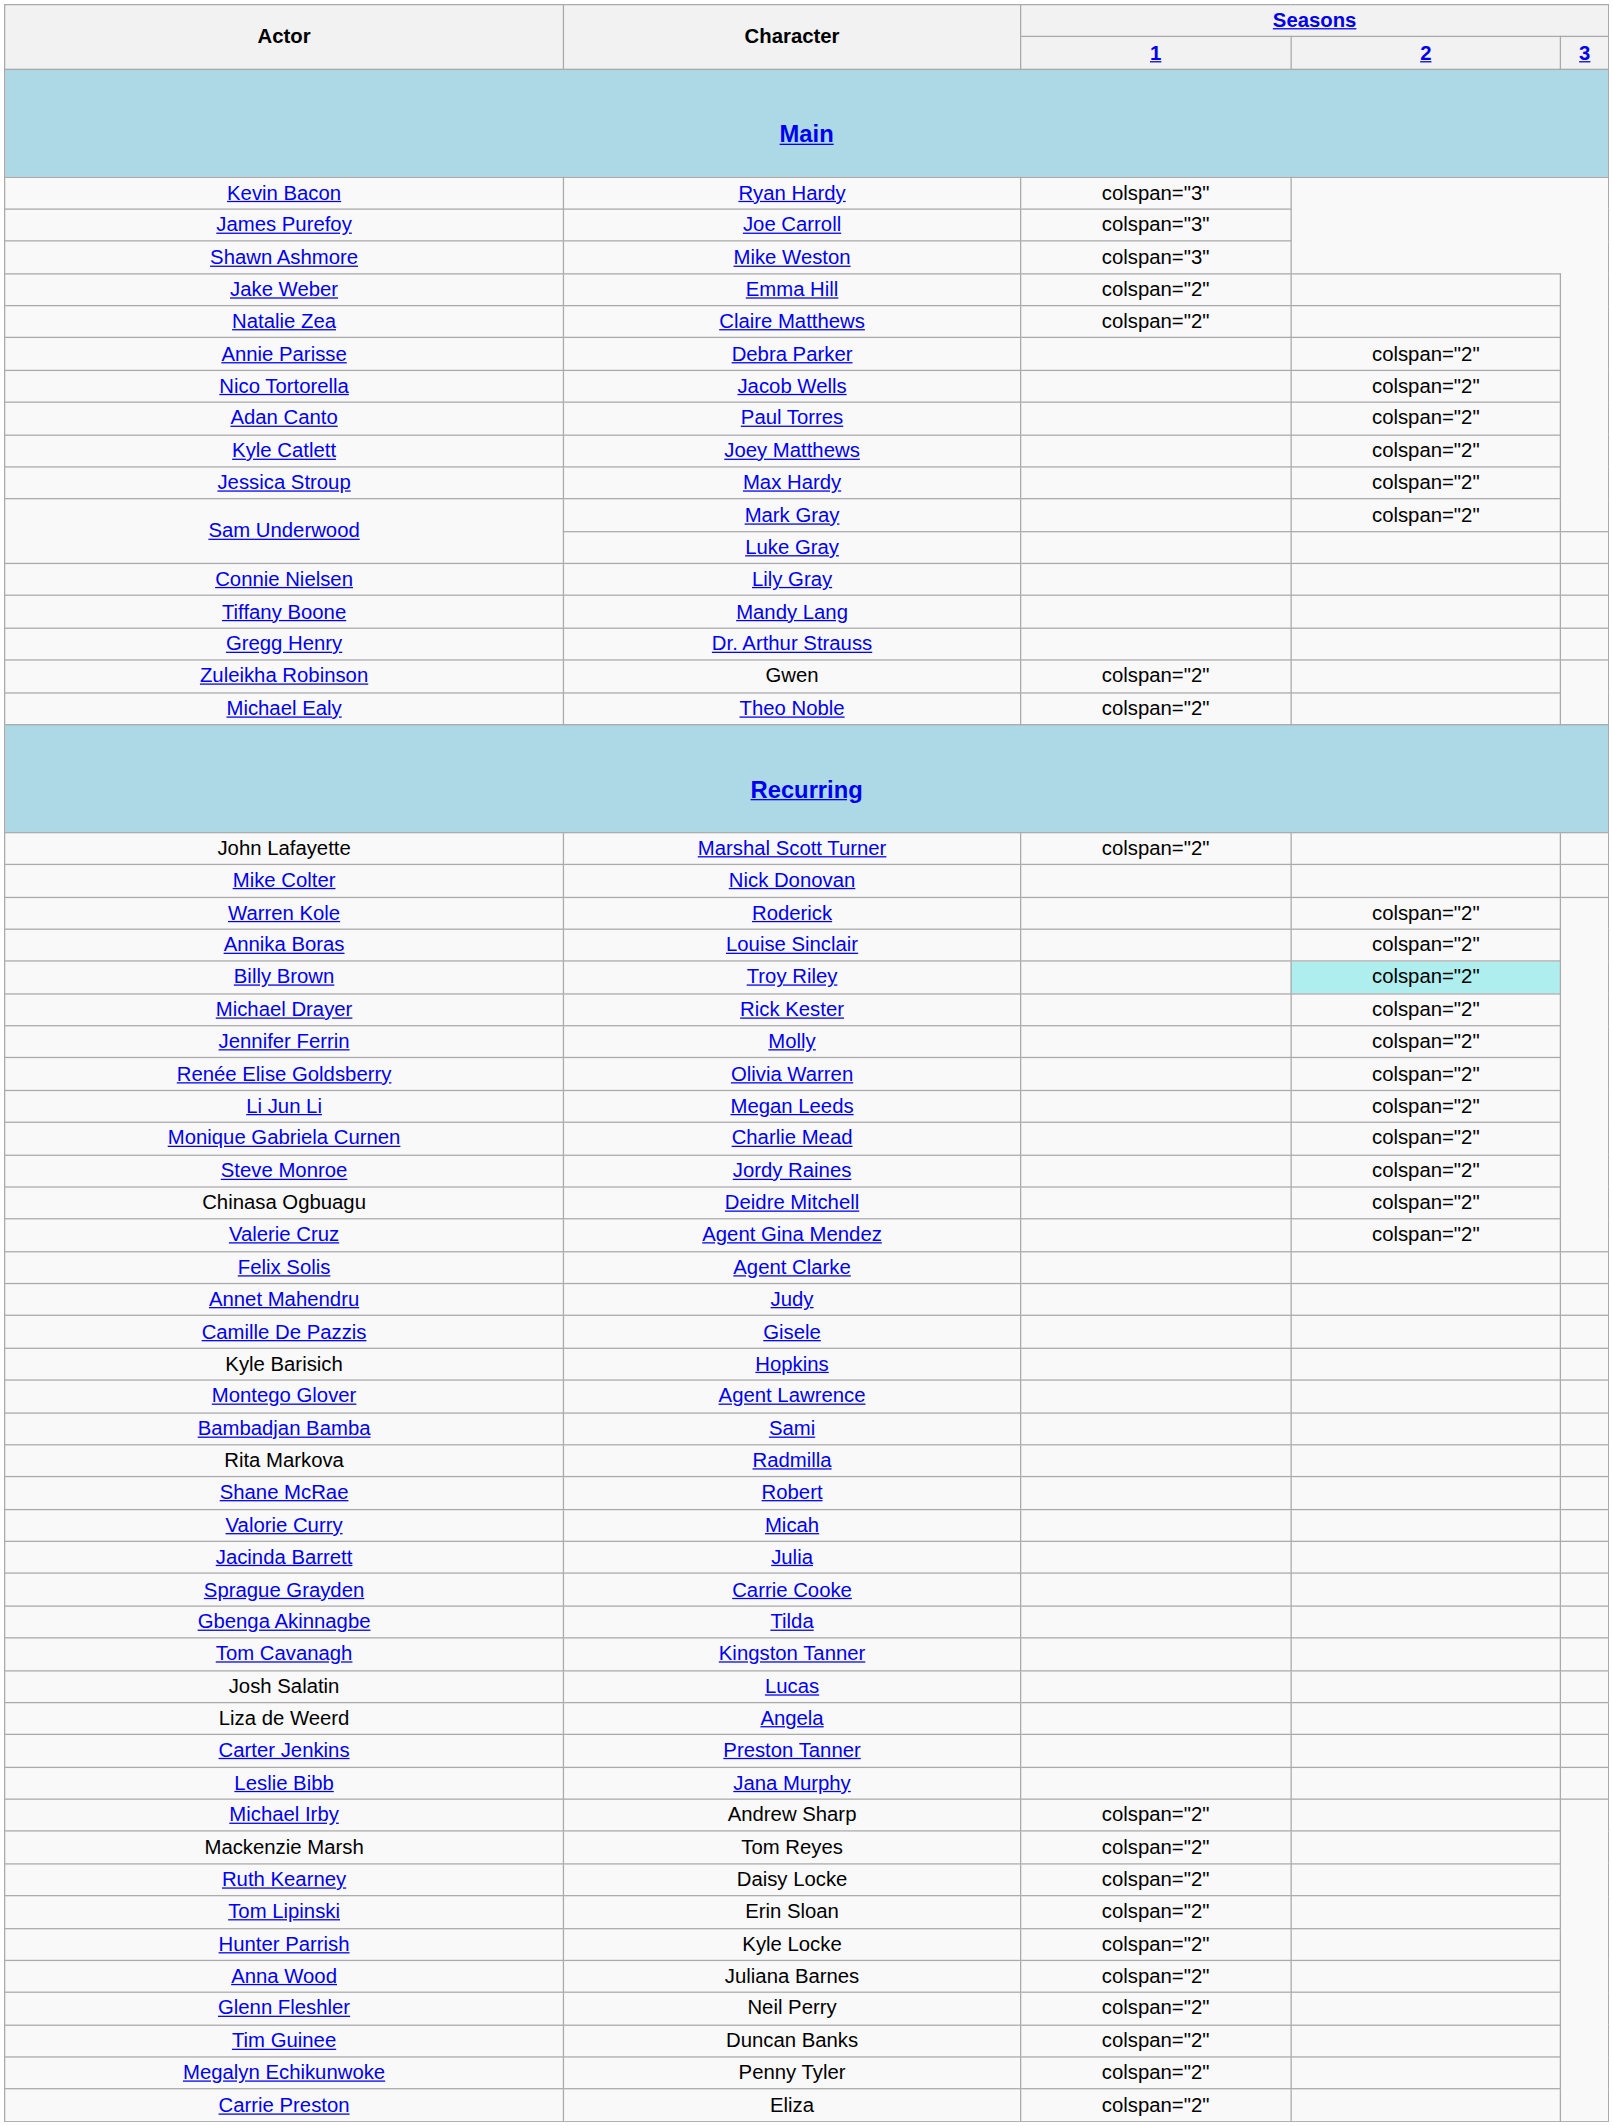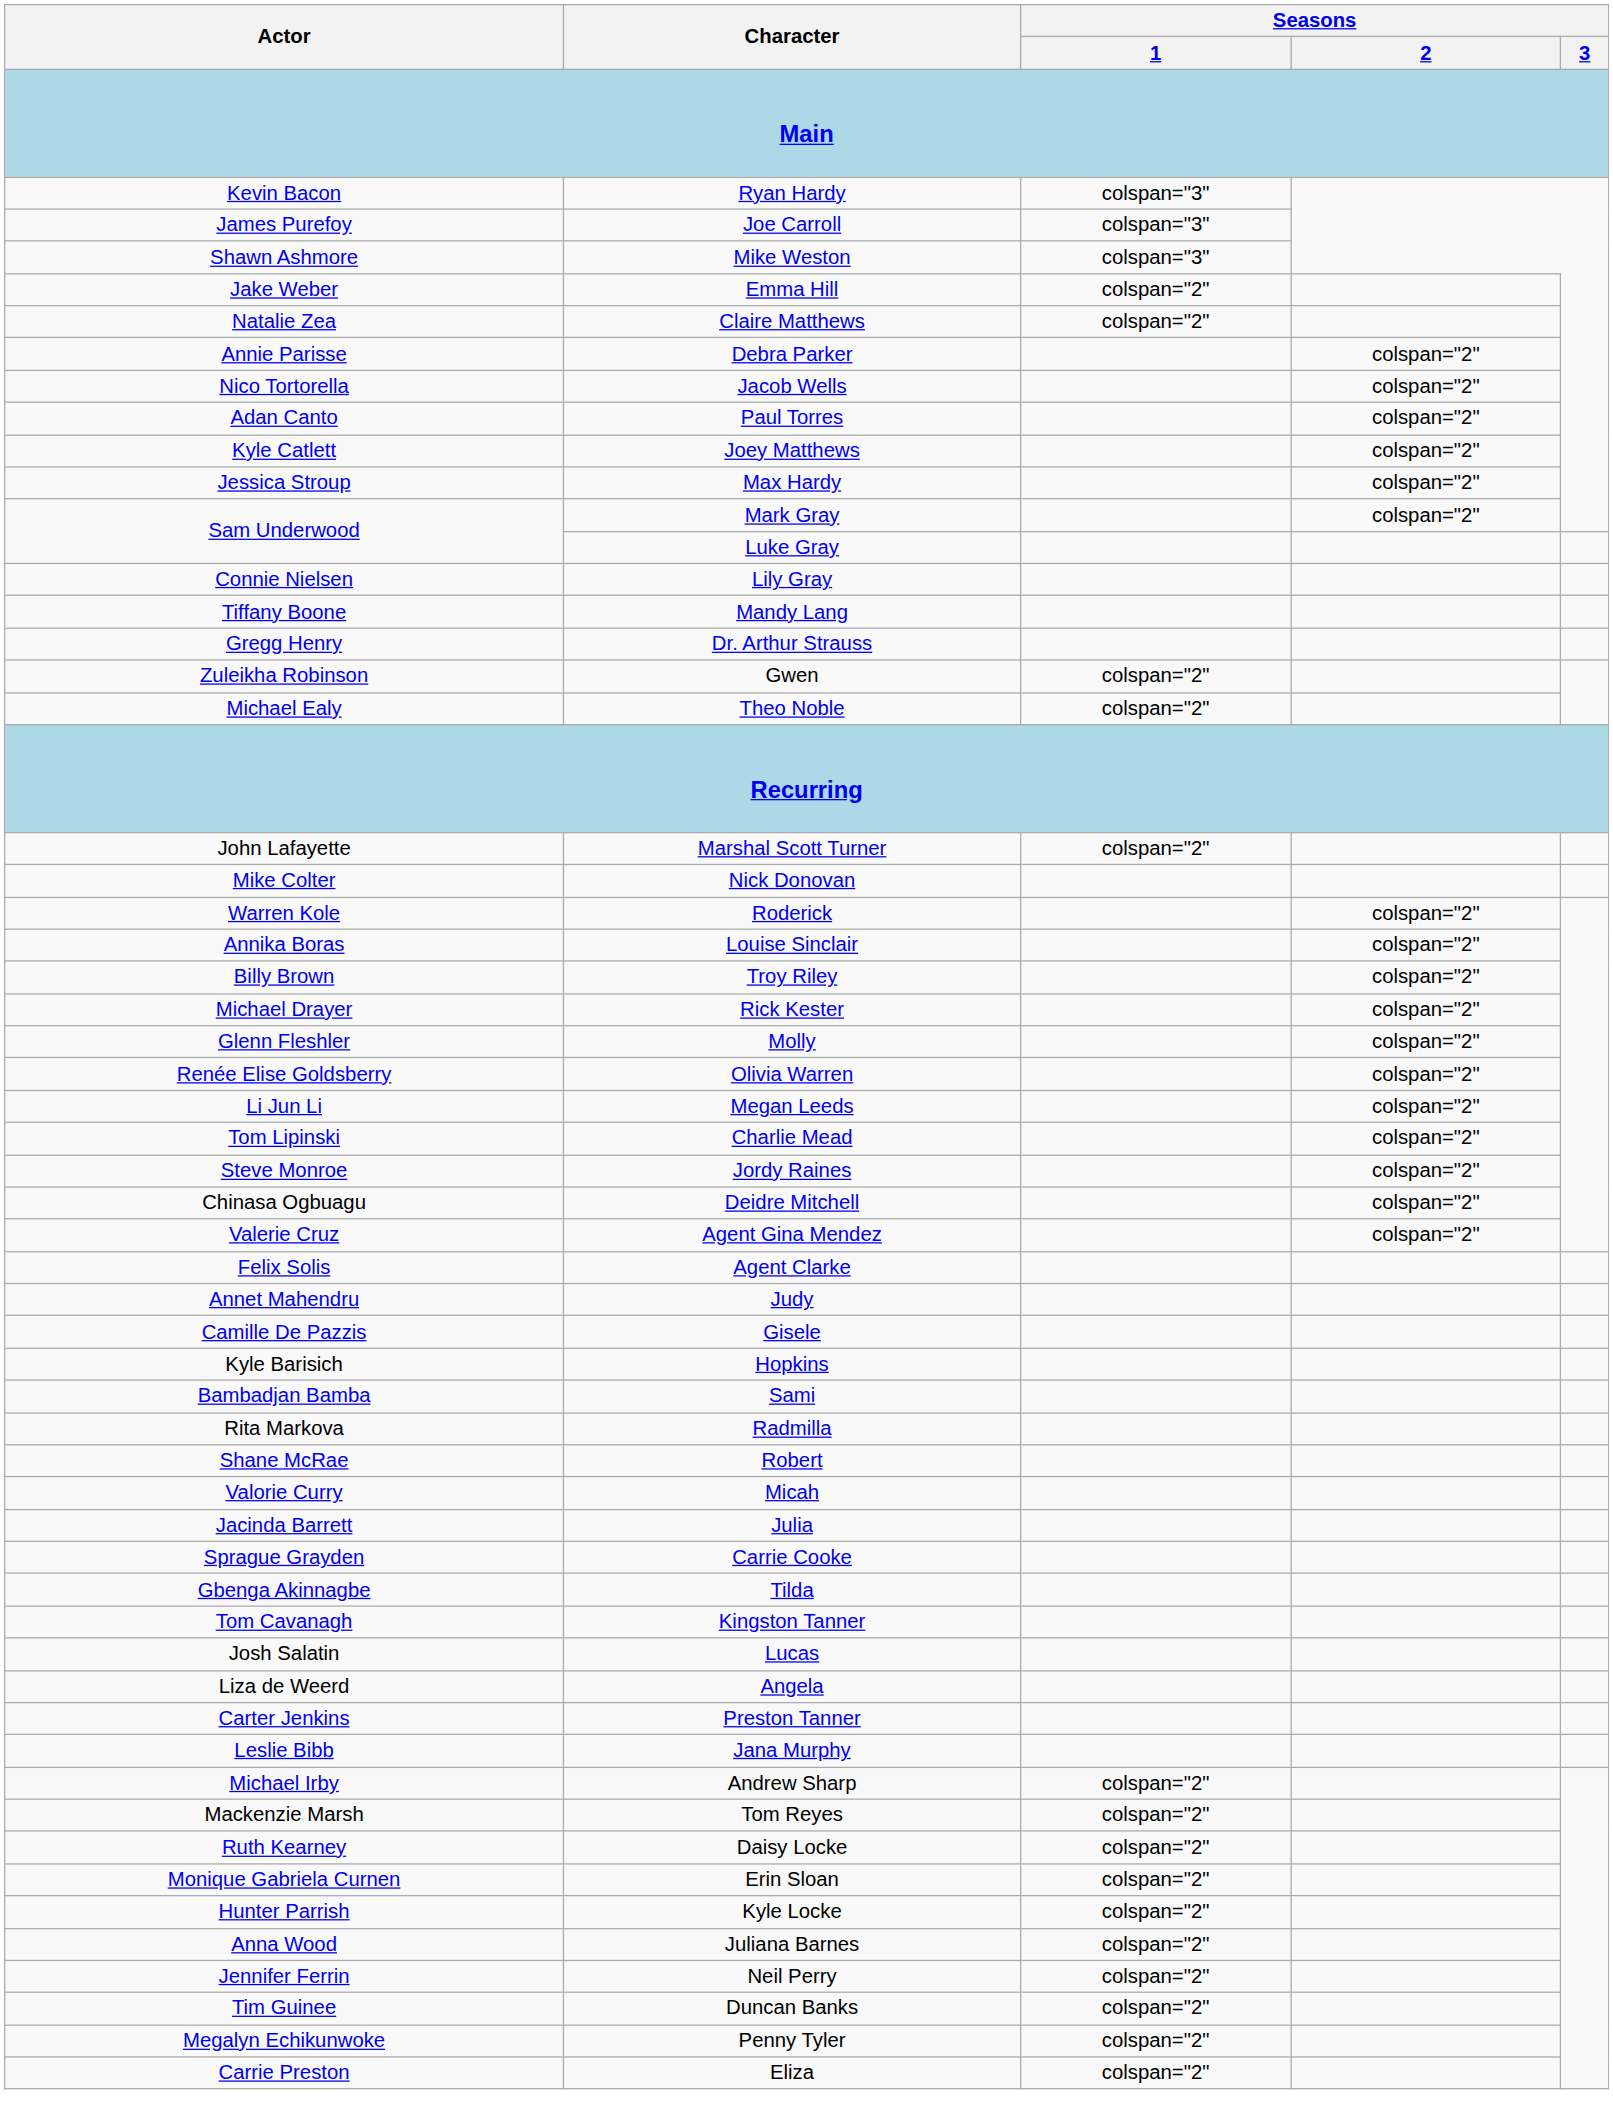Troy Riley | Seasons / 2: paleturquoise background -> no background
Molly | Actor: Jennifer Ferrin -> Glenn Fleshler
Charlie Mead | Actor: Monique Gabriela Curnen -> Tom Lipinski
- row: Montego Glover | Agent Lawrence
Erin Sloan | Actor: Tom Lipinski -> Monique Gabriela Curnen
Neil Perry | Actor: Glenn Fleshler -> Jennifer Ferrin
